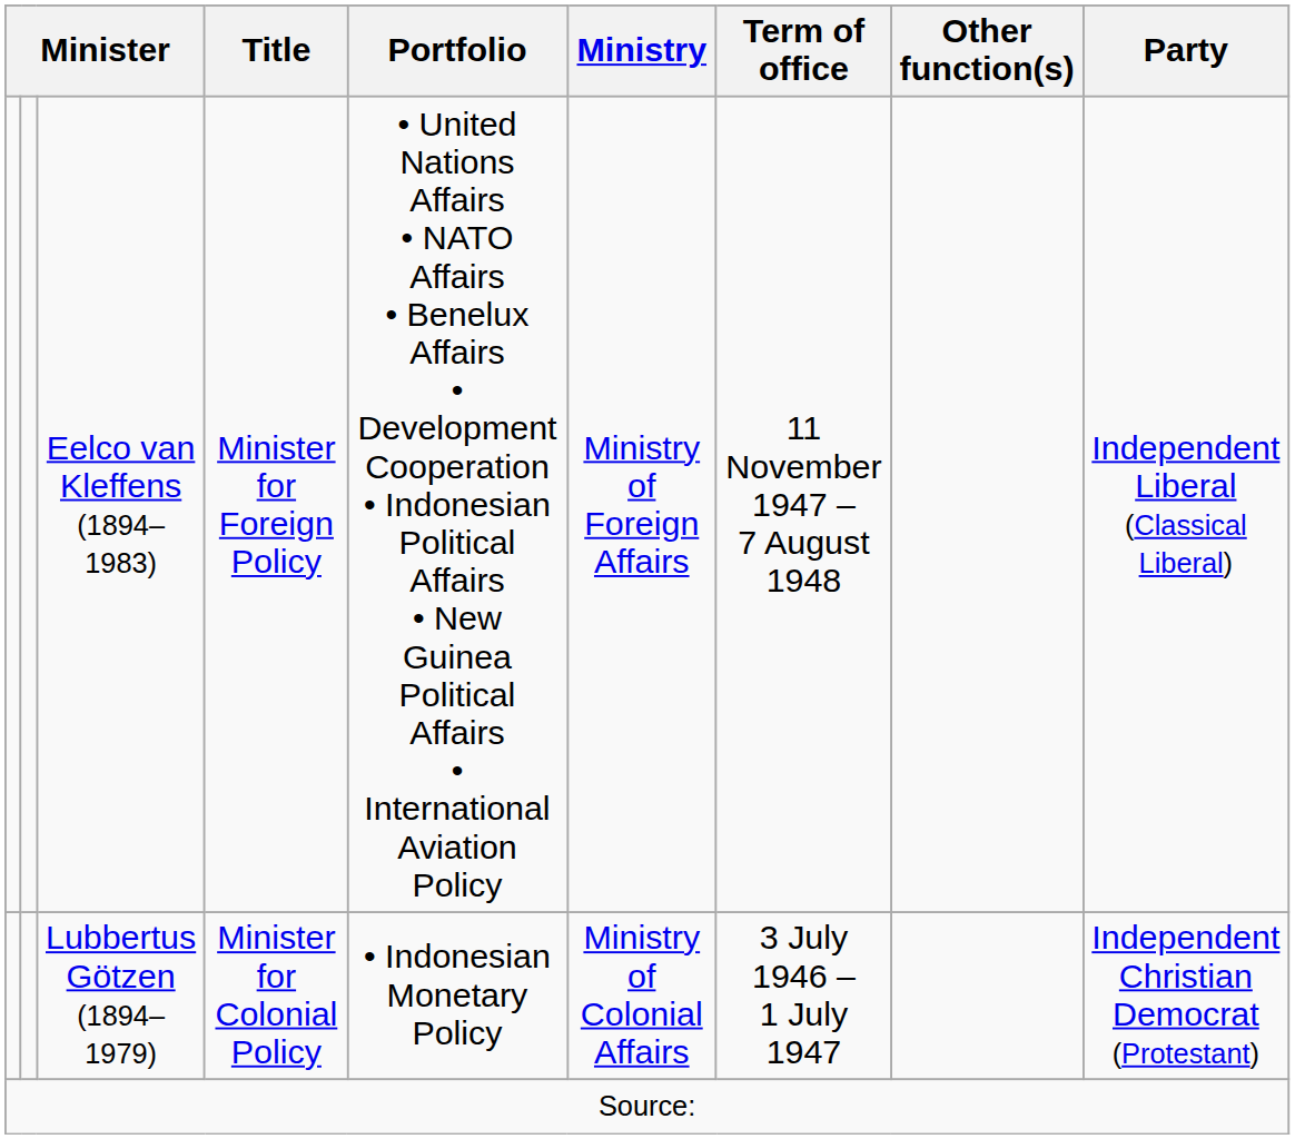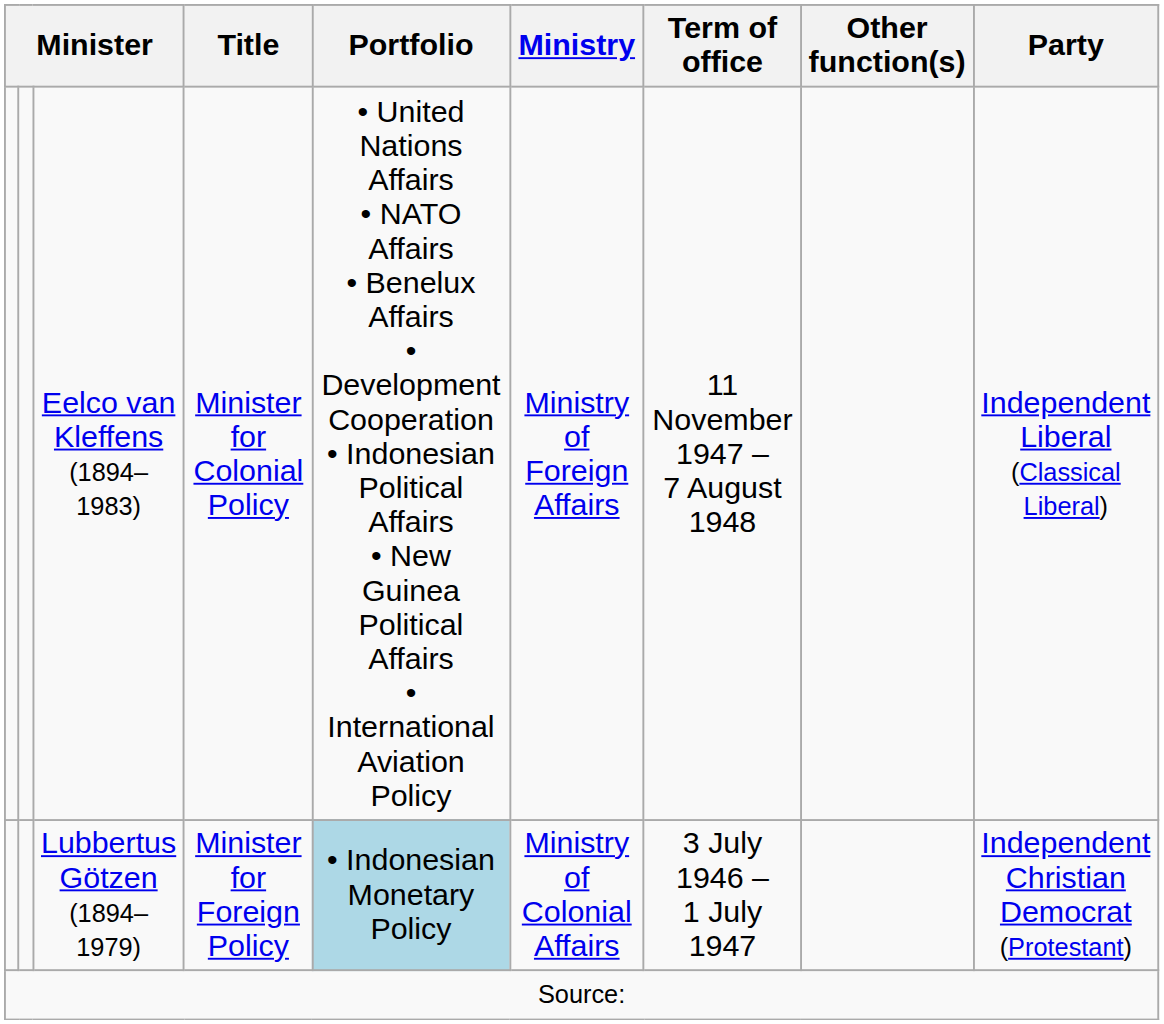Eelco van Kleffens (1894–1983) | Title: Minister for Foreign Policy -> Minister for Colonial Policy
Lubbertus Götzen (1894–1979) | Title: Minister for Colonial Policy -> Minister for Foreign Policy
Lubbertus Götzen (1894–1979) | Portfolio: no background -> lightblue background
